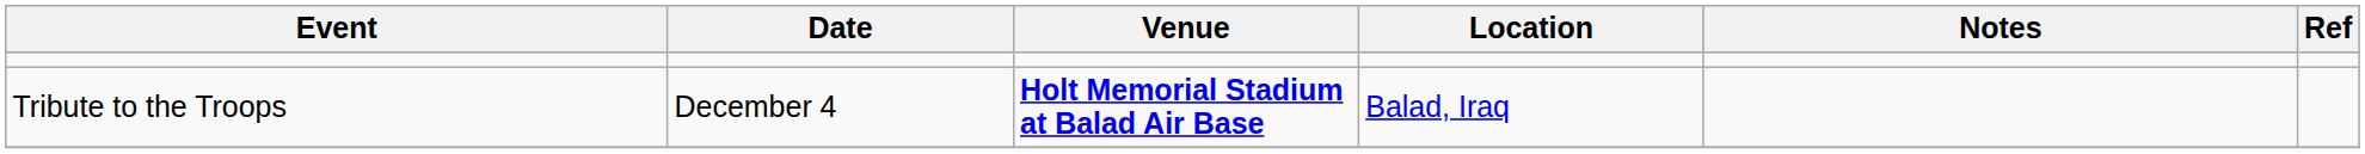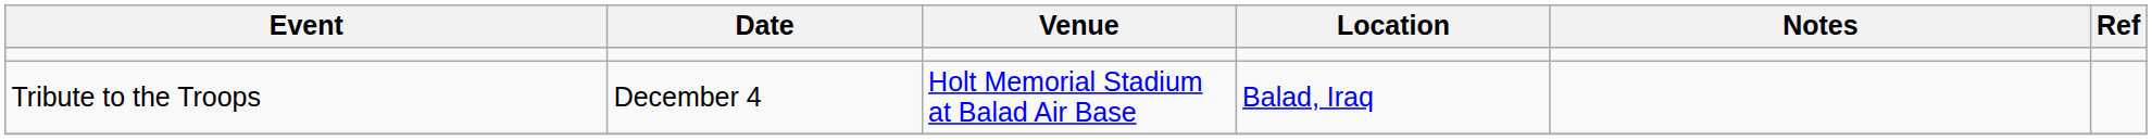Tribute to the Troops | Venue: bold -> normal
